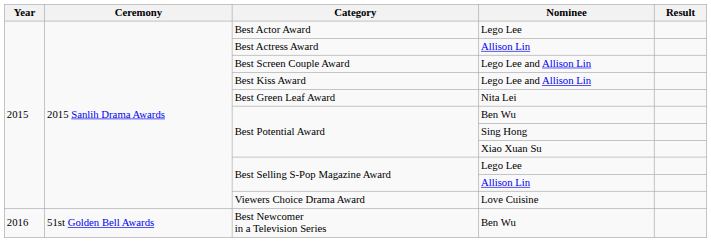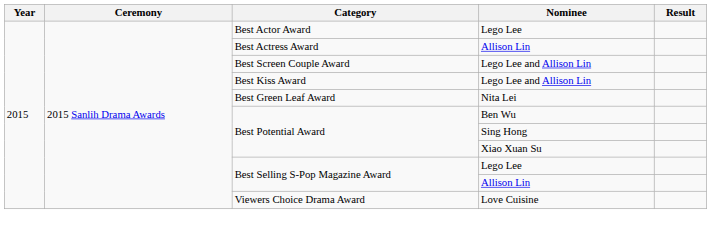- row: 2016 | 51st Golden Bell Awards | Best Newcomer in a Television Series | Ben Wu
